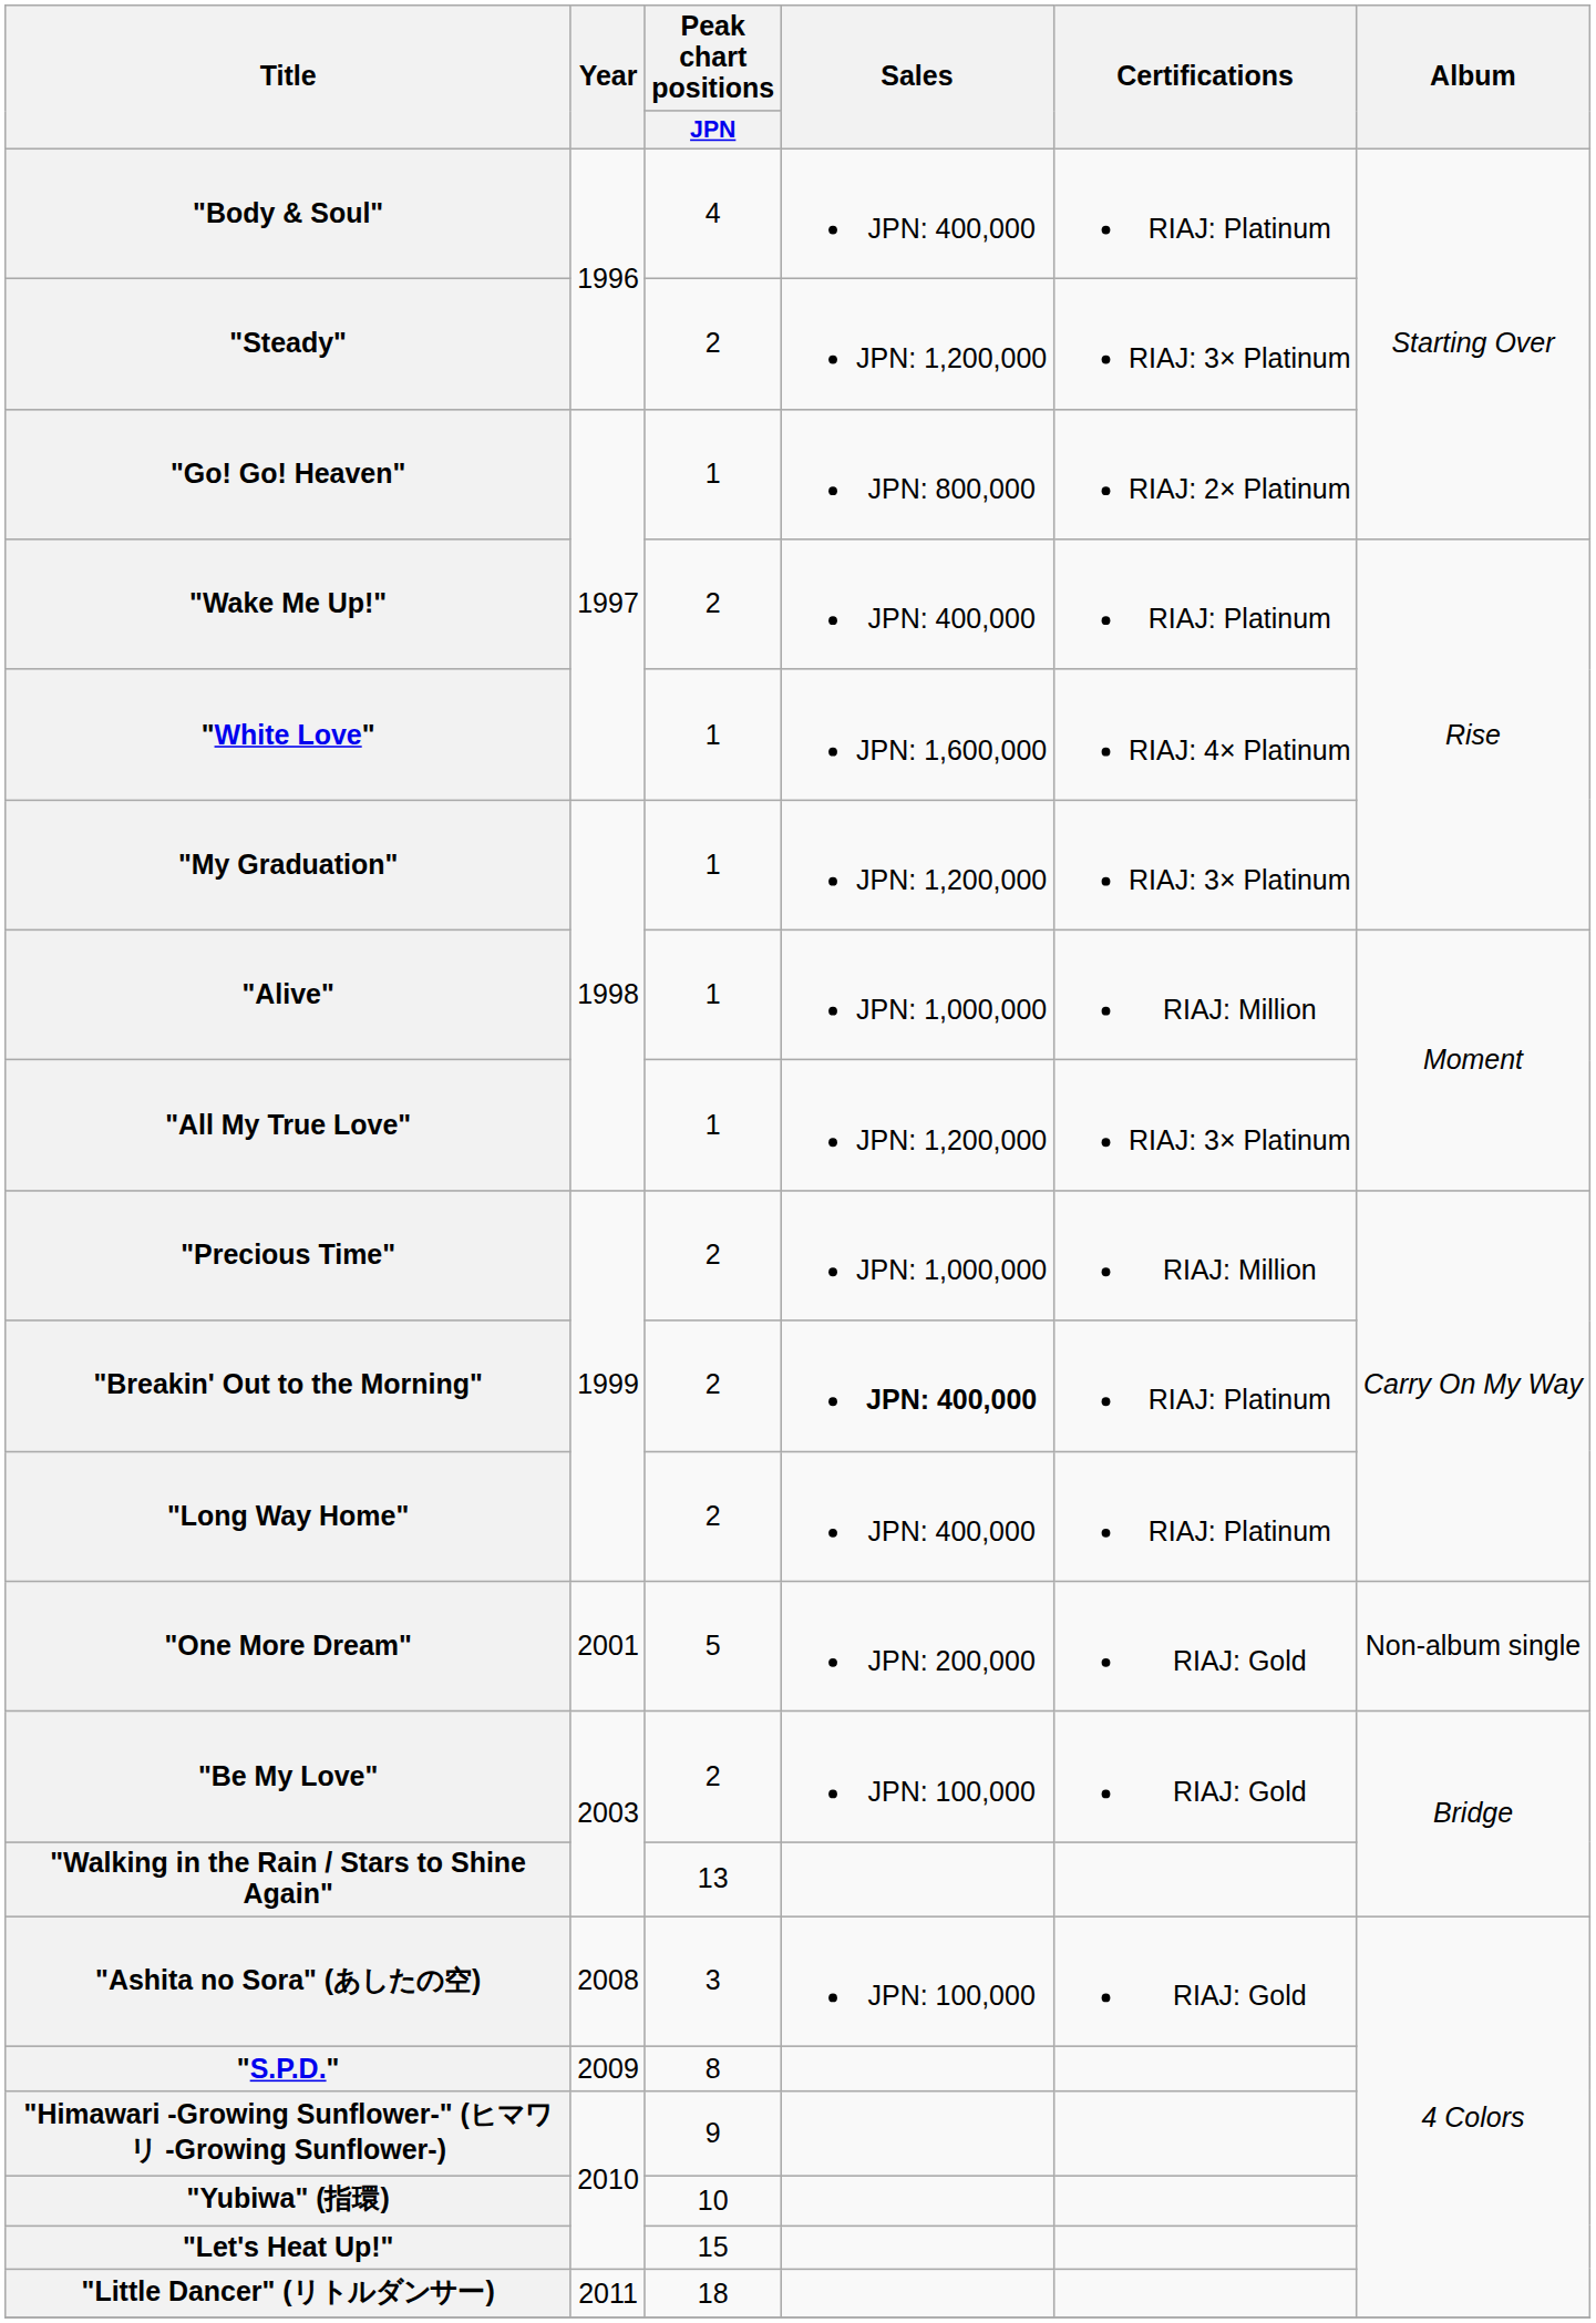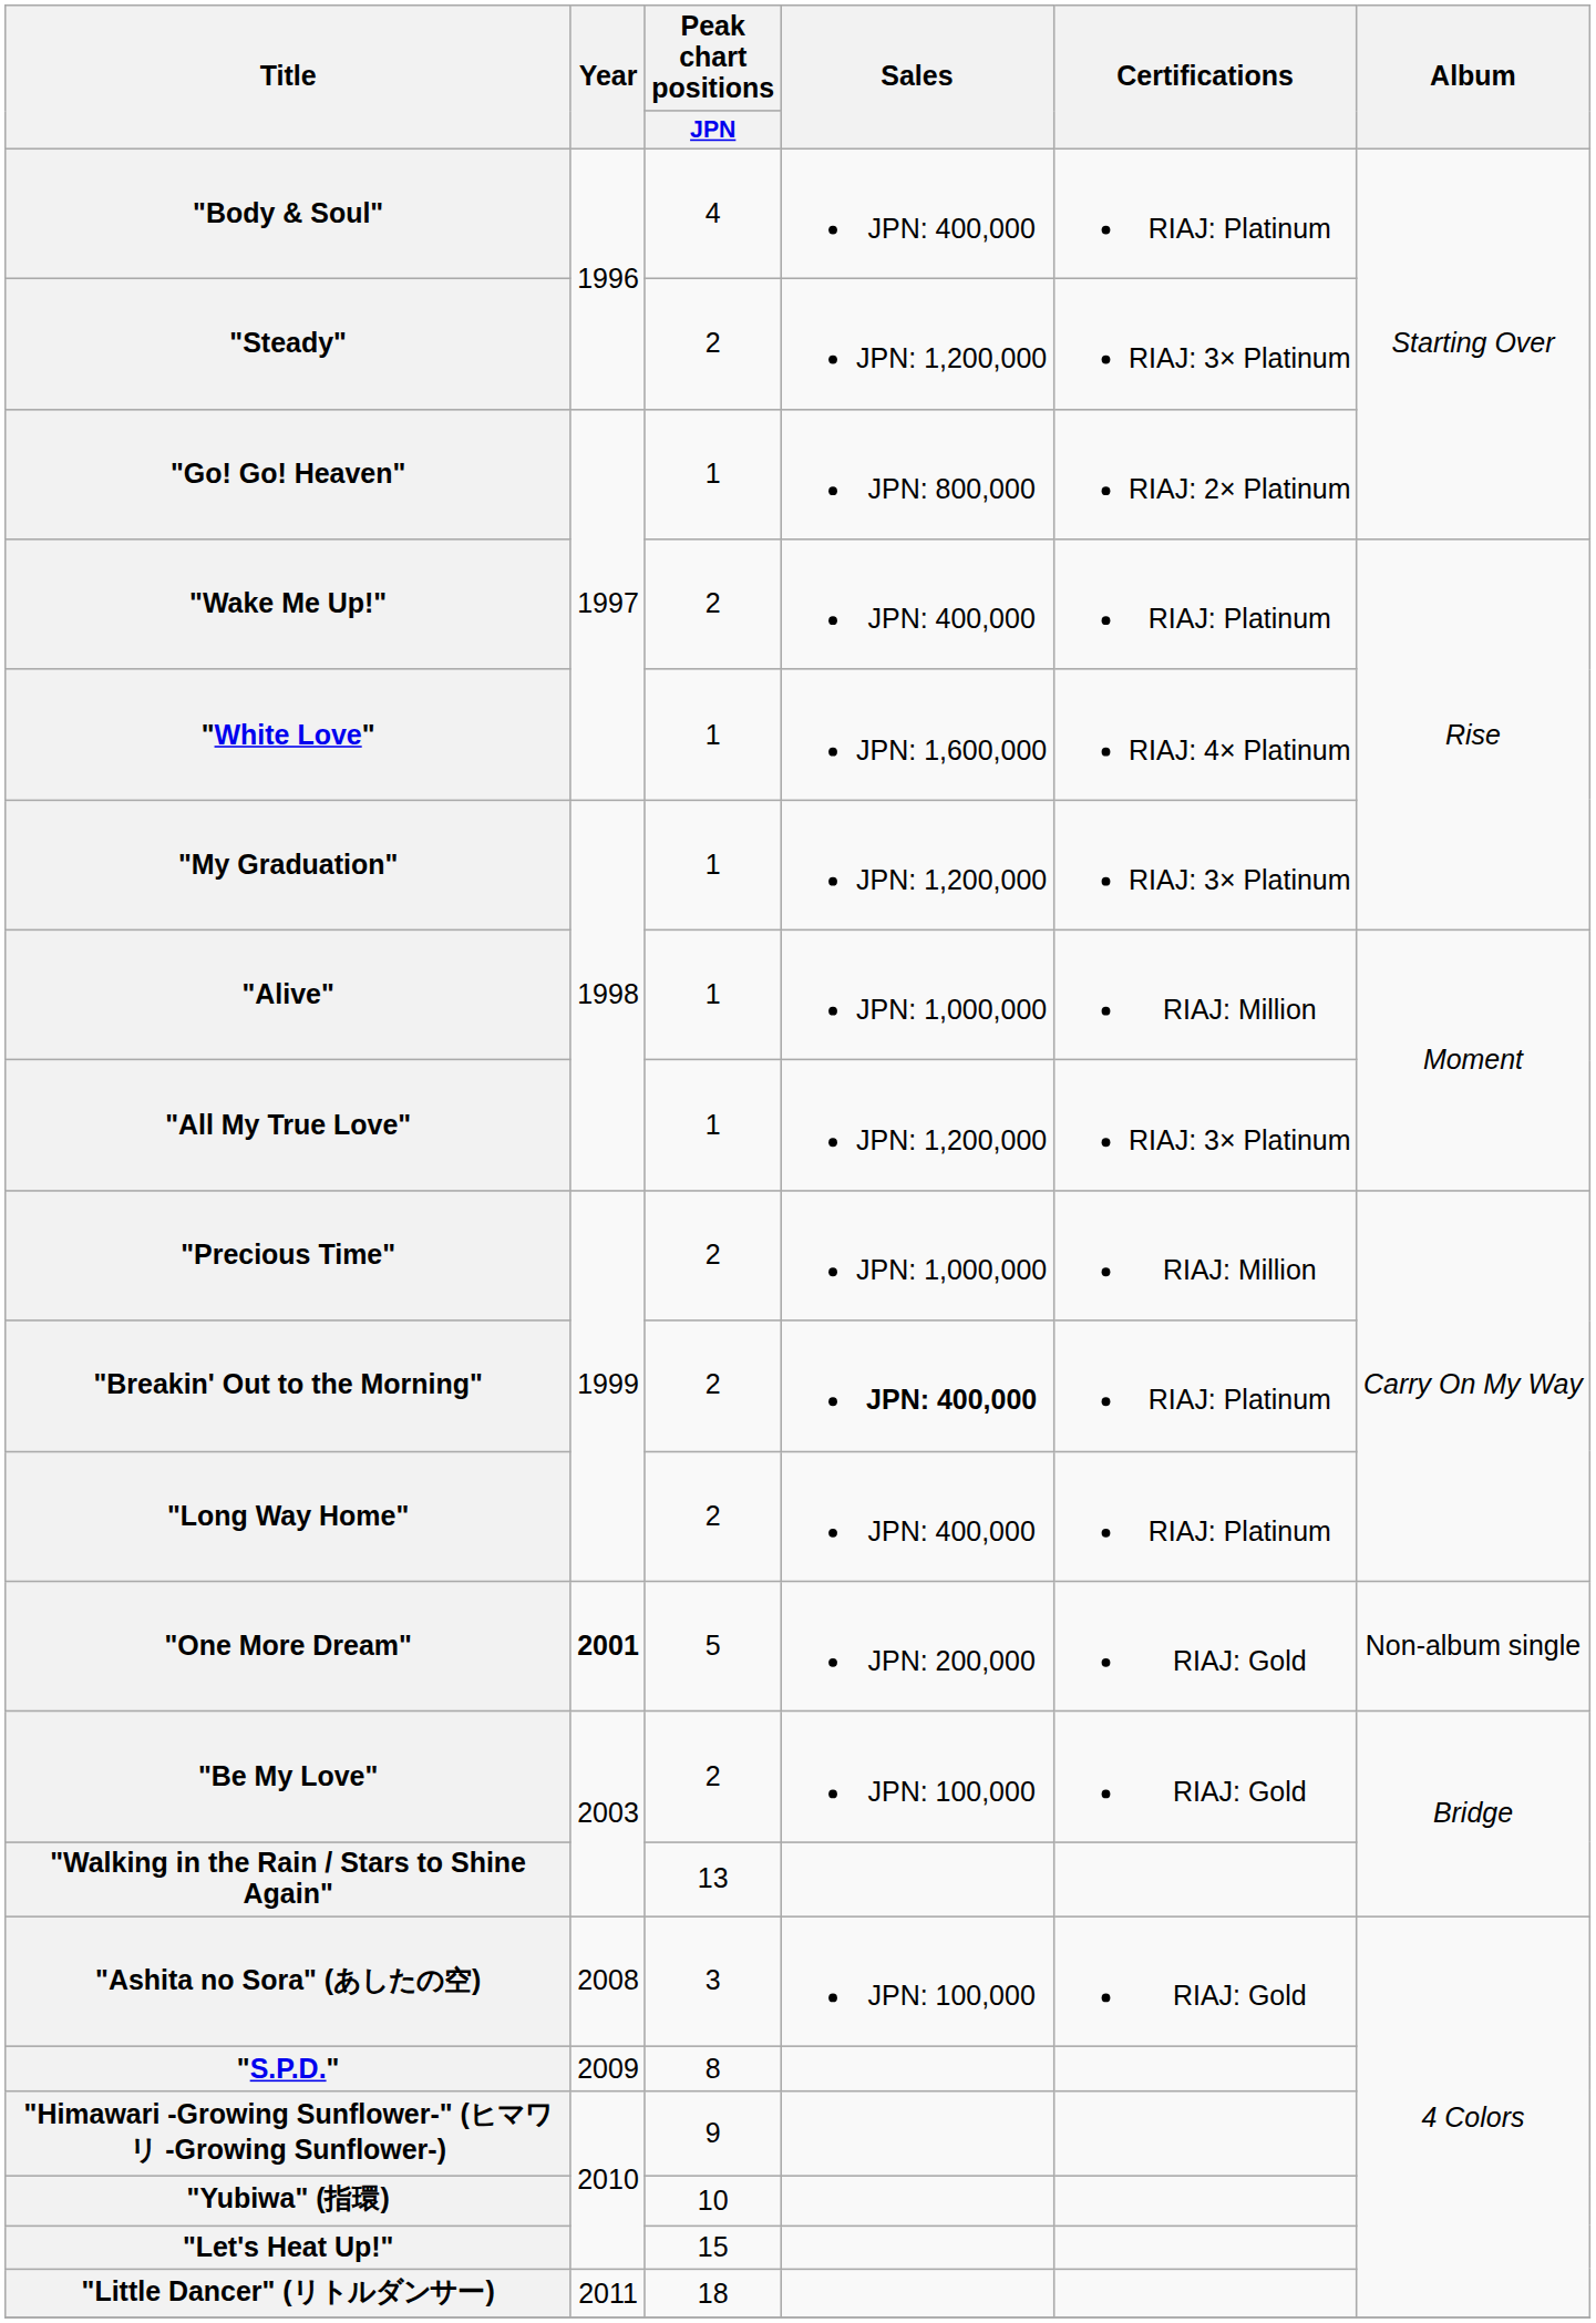"One More Dream" | Year: normal -> bold
